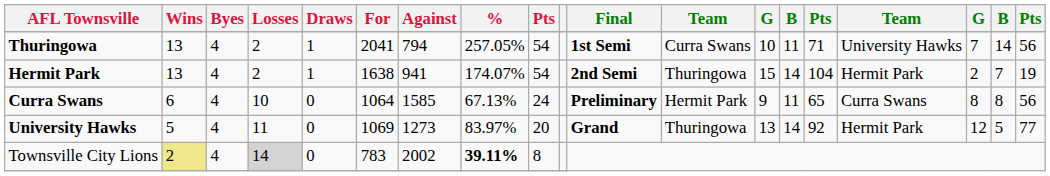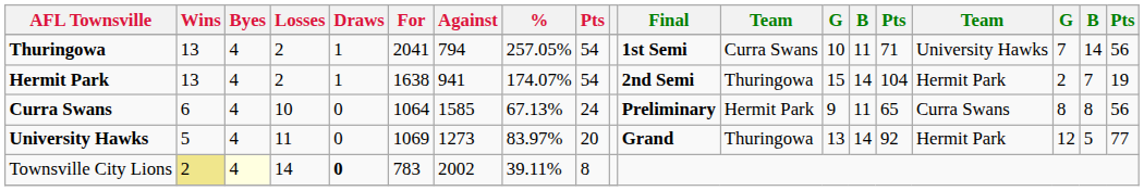Townsville City Lions | Byes: no background -> lightyellow background
Townsville City Lions | Losses: lightgrey background -> no background
Townsville City Lions | Draws: normal -> bold
Townsville City Lions | %: bold -> normal
